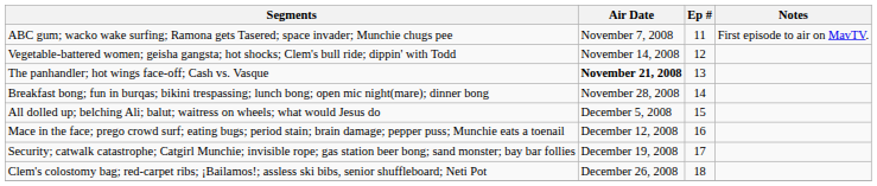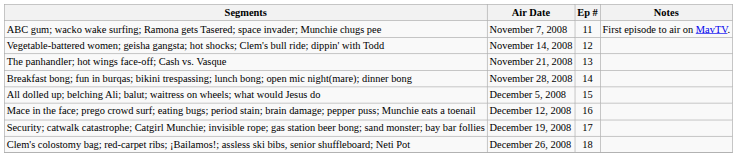The panhandler; hot wings face-off; Cash vs. Vasque | Air Date: bold -> normal
